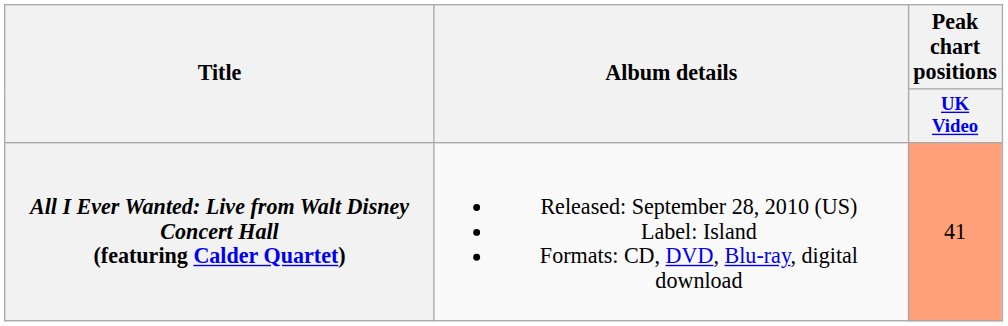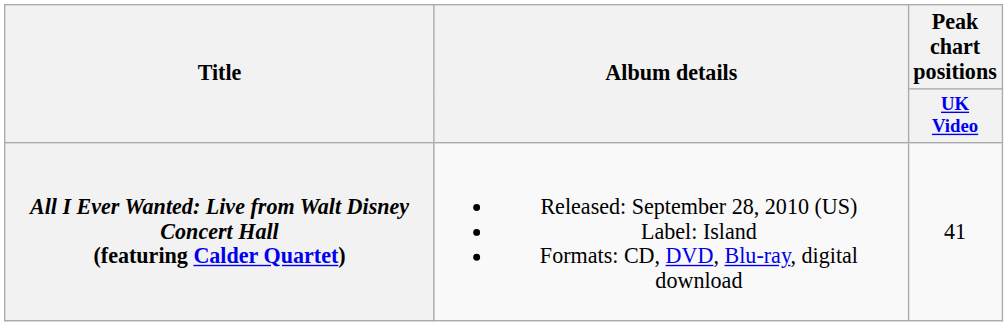row 3 | Peak chart positions / UK Video: lightsalmon background -> no background
